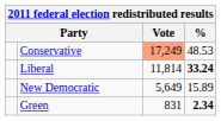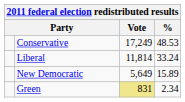Conservative | Vote: lightsalmon background -> no background
Liberal | %: bold -> normal
Green | Vote: no background -> khaki background
Green | %: bold -> normal
